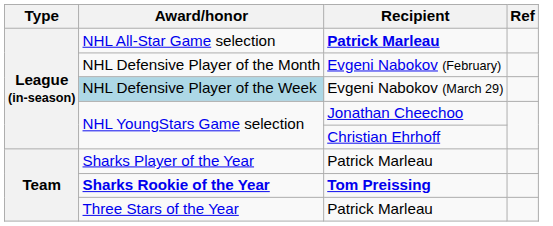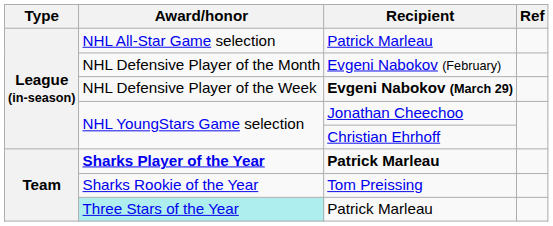NHL All-Star Game selection | Recipient: bold -> normal
NHL Defensive Player of the Week | Award/honor: lightblue background -> no background
NHL Defensive Player of the Week | Recipient: normal -> bold
Sharks Player of the Year | Award/honor: normal -> bold
Sharks Player of the Year | Recipient: normal -> bold
Sharks Rookie of the Year | Award/honor: bold -> normal
Sharks Rookie of the Year | Recipient: bold -> normal
Three Stars of the Year | Award/honor: no background -> paleturquoise background
